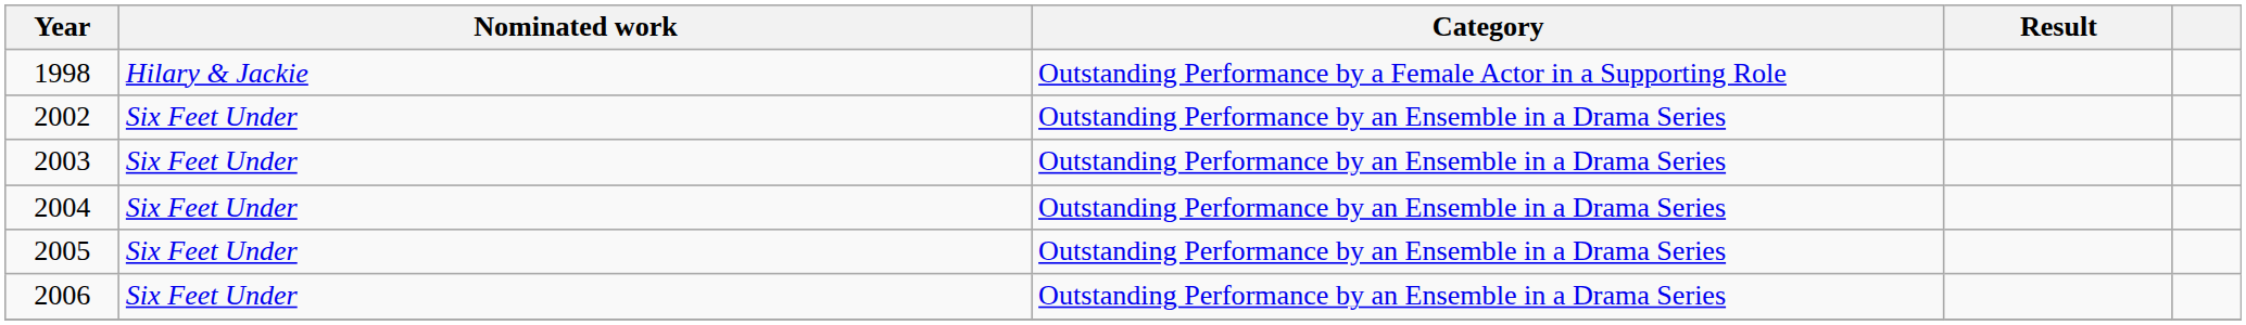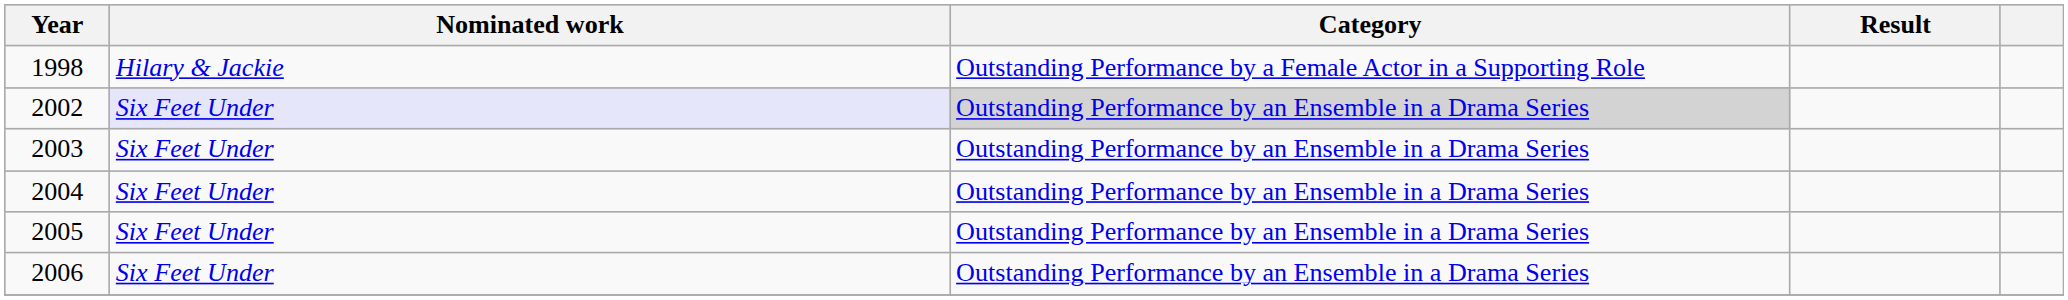2002 | Nominated work: no background -> lavender background
2002 | Category: no background -> lightgrey background
